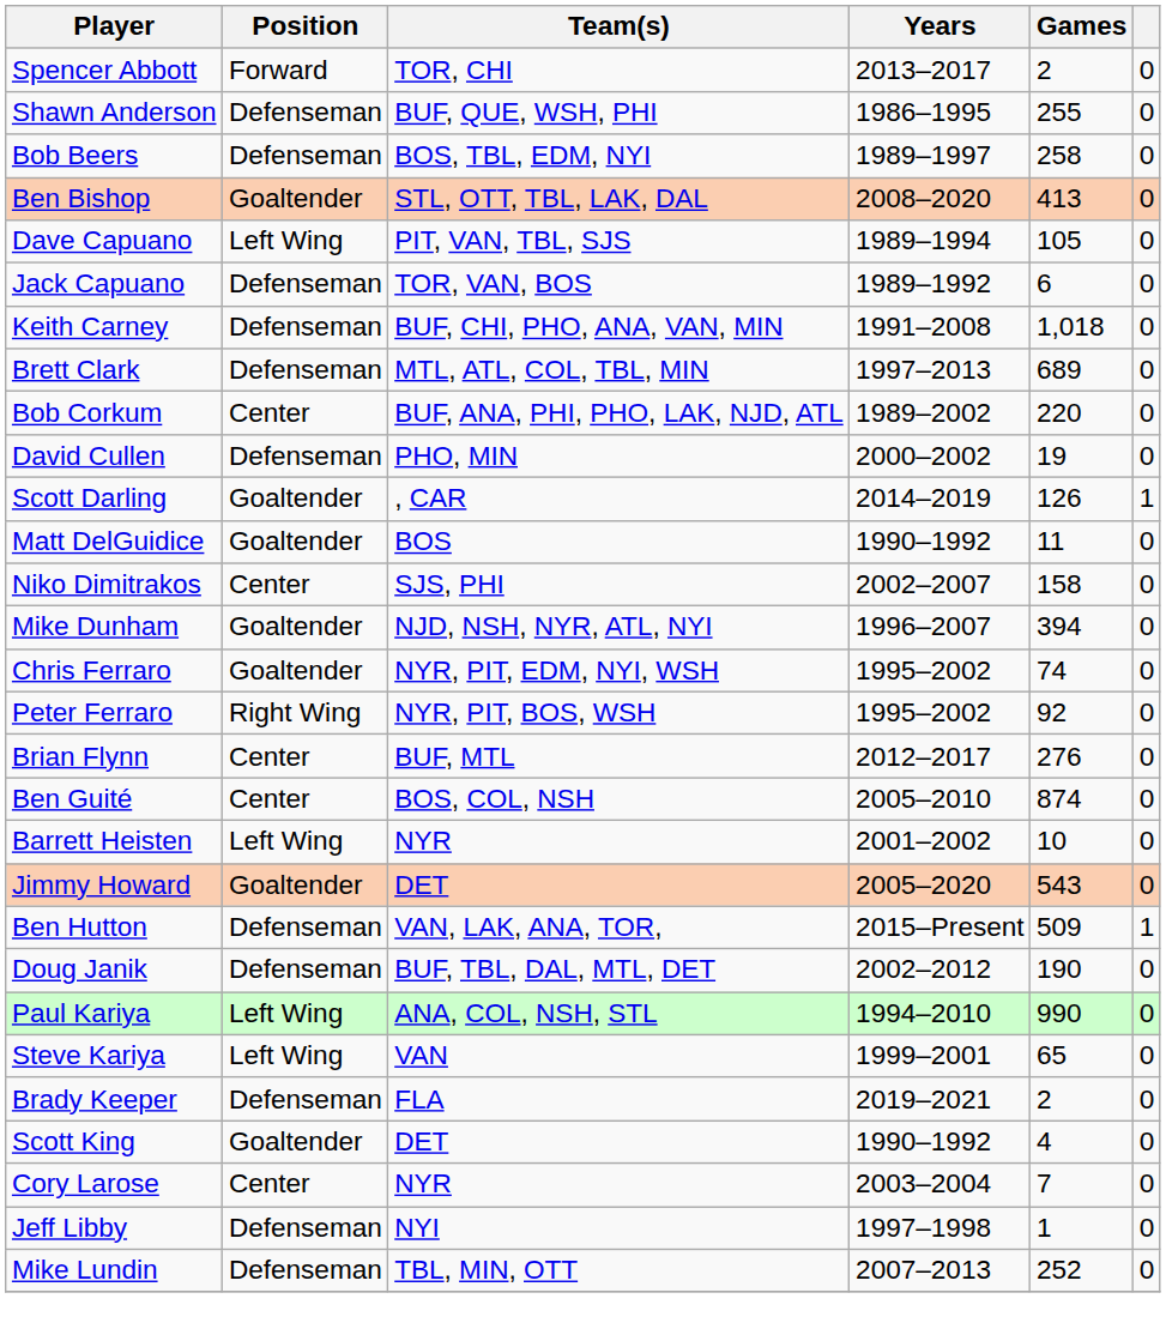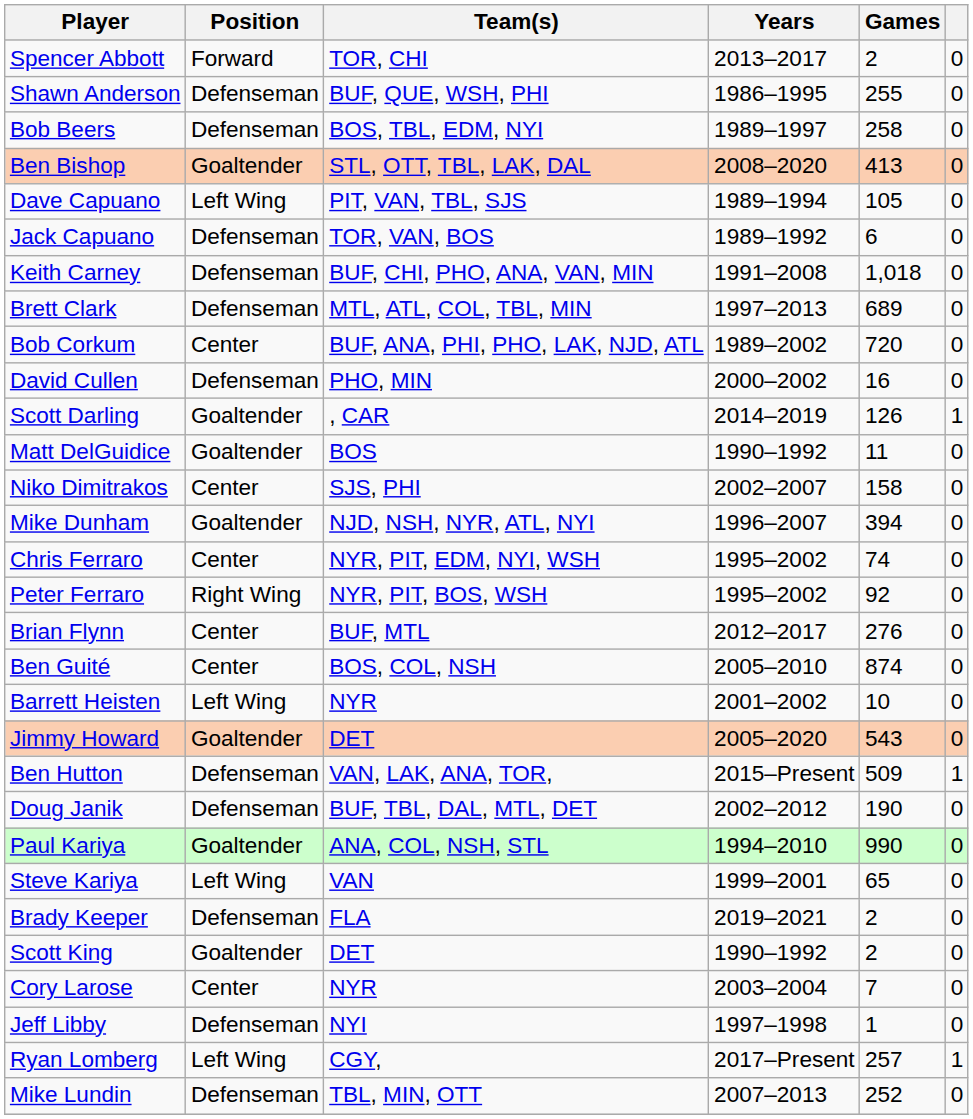Bob Corkum | Games: 220 -> 720
David Cullen | Games: 19 -> 16
Chris Ferraro | Position: Goaltender -> Center
Paul Kariya | Position: Left Wing -> Goaltender
Scott King | Games: 4 -> 2
+ row: Ryan Lomberg | Left Wing | CGY, | 2017–Present | 257 | 1
